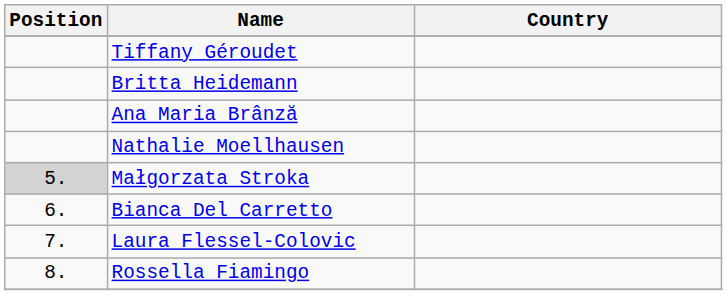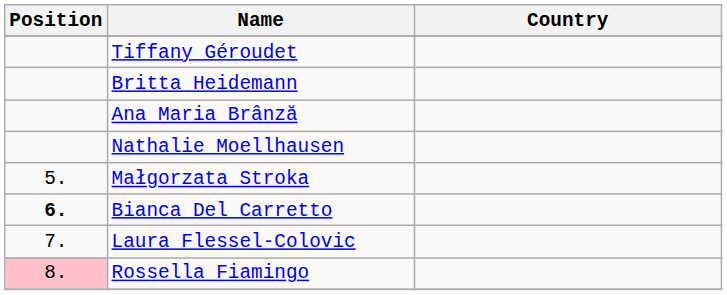Małgorzata Stroka | Position: lightgrey background -> no background
Bianca Del Carretto | Position: normal -> bold
Rossella Fiamingo | Position: no background -> pink background
